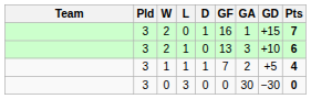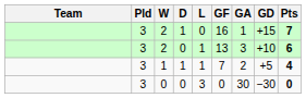columns swapped: D <-> L
